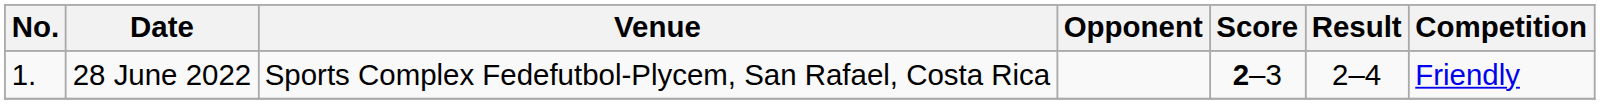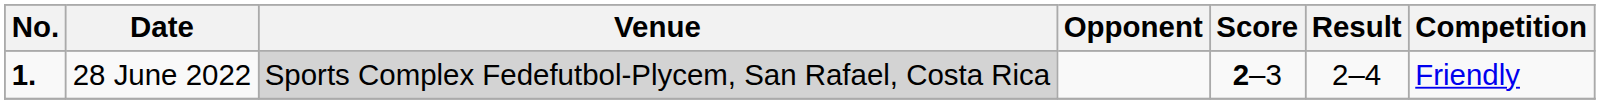28 June 2022 | No.: normal -> bold
28 June 2022 | Venue: no background -> lightgrey background
